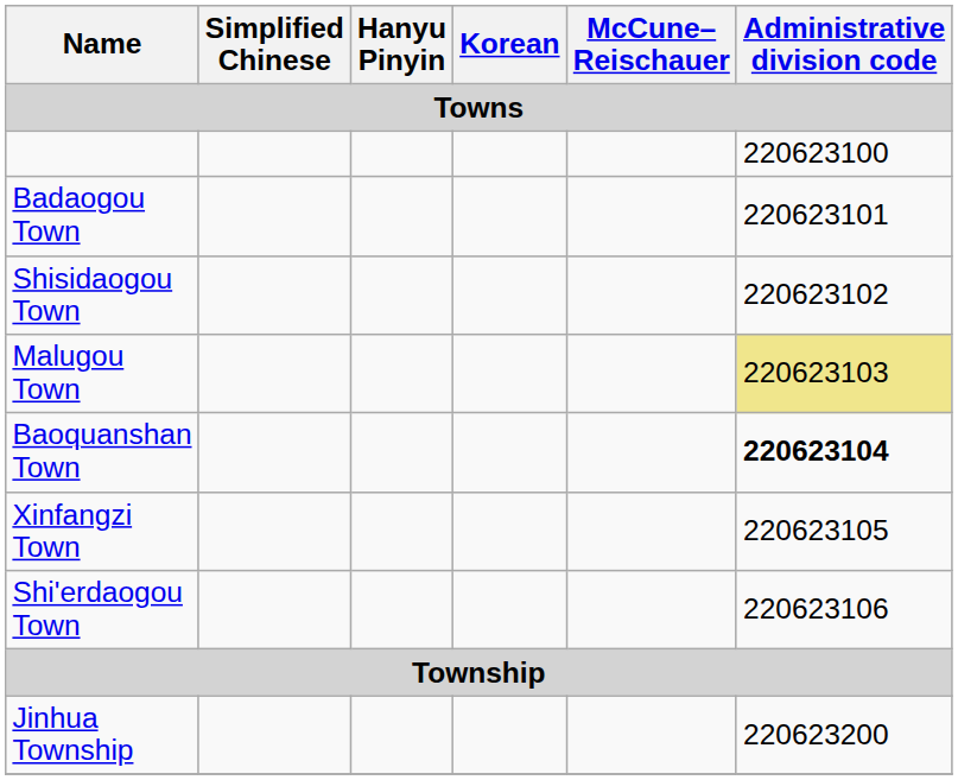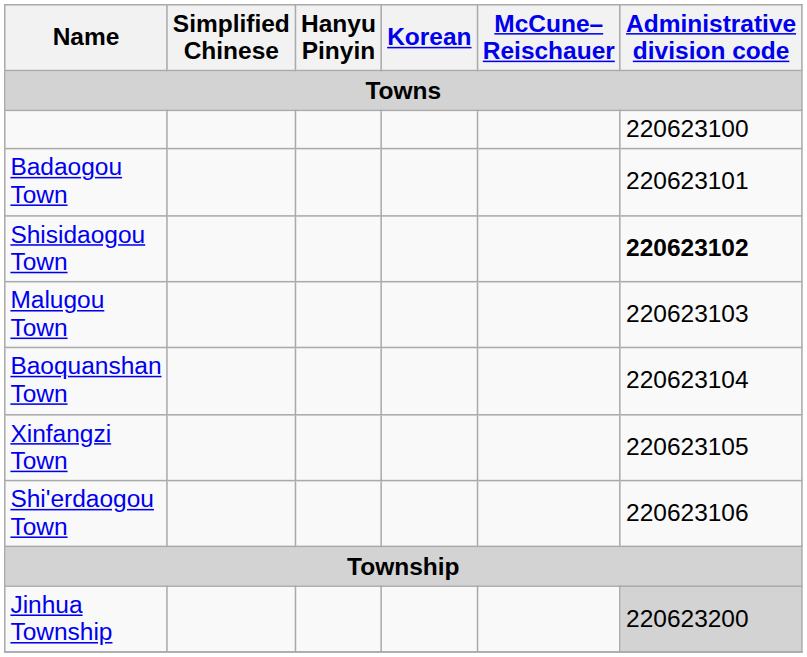Shisidaogou Town | Administrative division code: normal -> bold
Malugou Town | Administrative division code: khaki background -> no background
Baoquanshan Town | Administrative division code: bold -> normal
Jinhua Township | Administrative division code: no background -> lightgrey background
